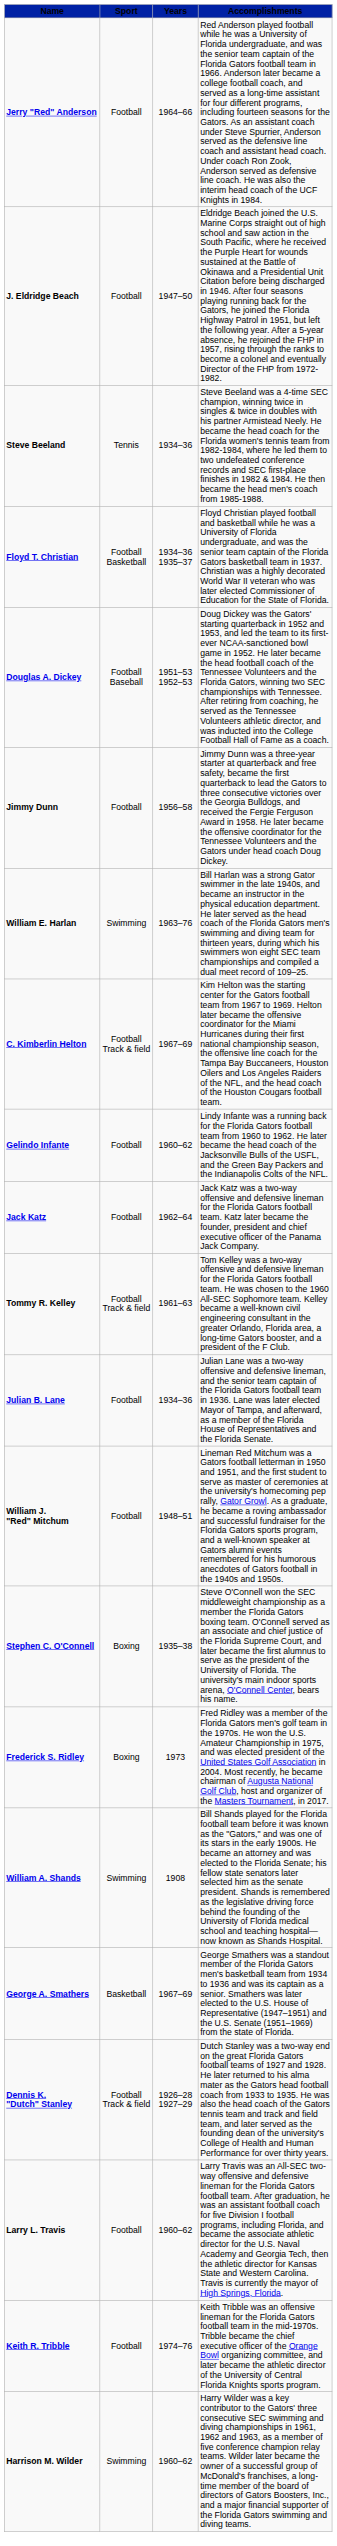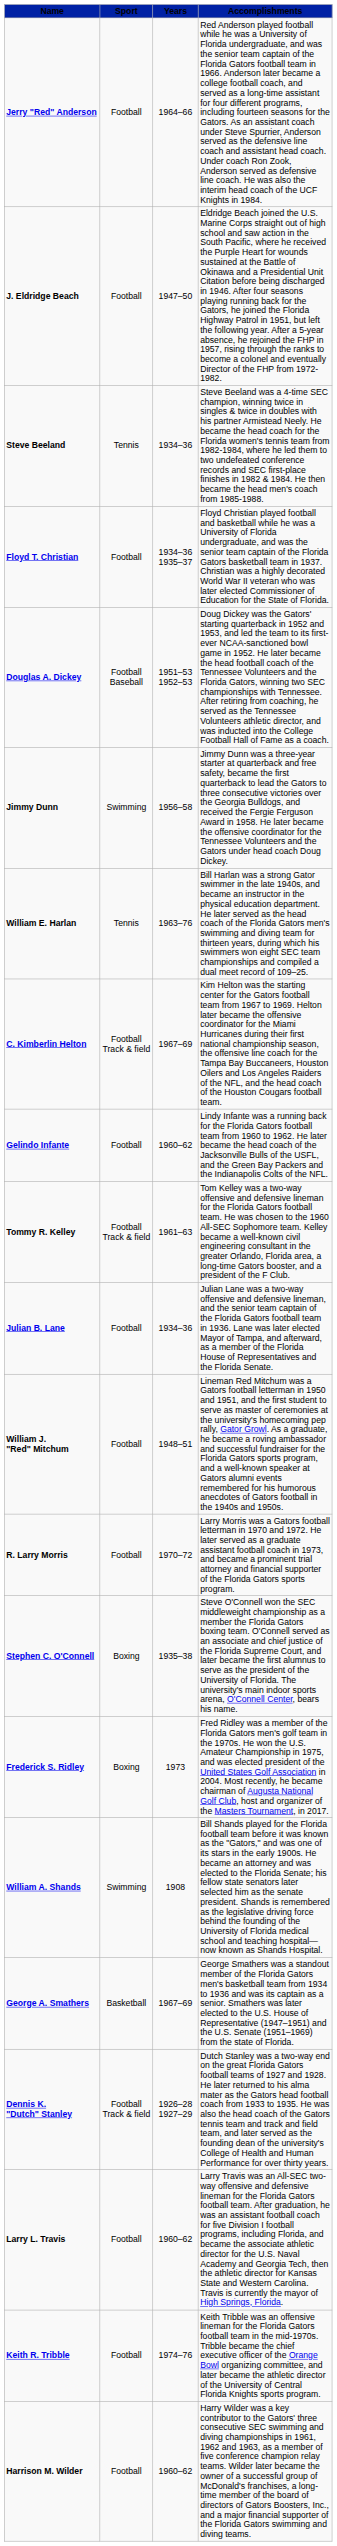Floyd T. Christian | Sport: Football Basketball -> Football
Jimmy Dunn | Sport: Football -> Swimming
William E. Harlan | Sport: Swimming -> Tennis
- row: Jack Katz | Football | 1962–64 | Jack Katz was a two-way offensive and defensive lineman for the Florida Gators football team. Katz later became the founder, president and chief executive officer of the Panama Jack Company.
+ row: R. Larry Morris | Football | 1970–72 | Larry Morris was a Gators football letterman in 1970 and 1972. He later served as a graduate assistant football coach in 1973, and became a prominent trial attorney and financial supporter of the Florida Gators sports program.
Harrison M. Wilder | Sport: Swimming -> Football
